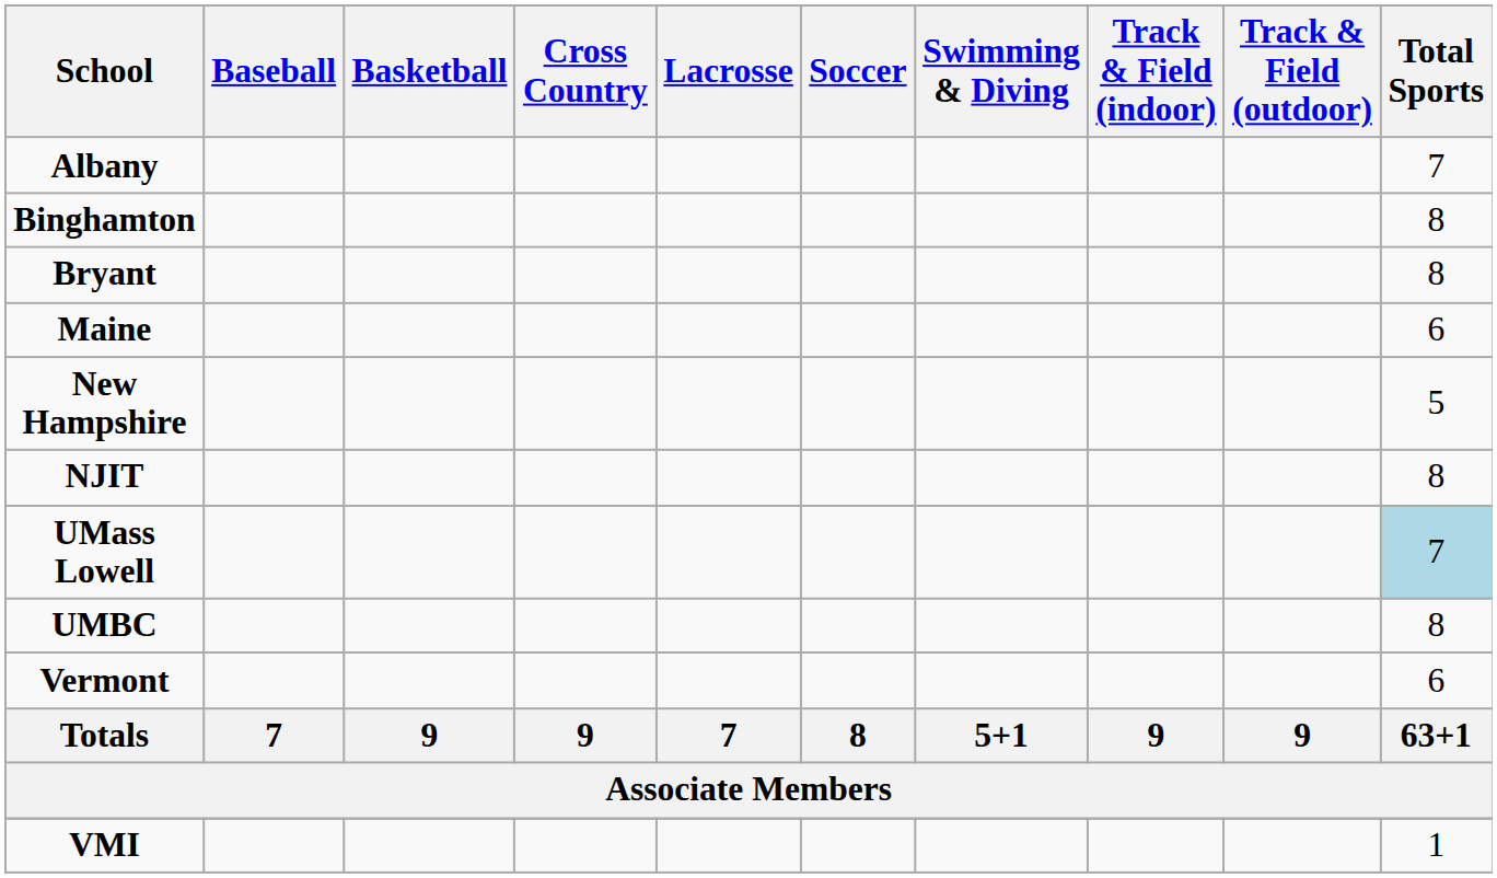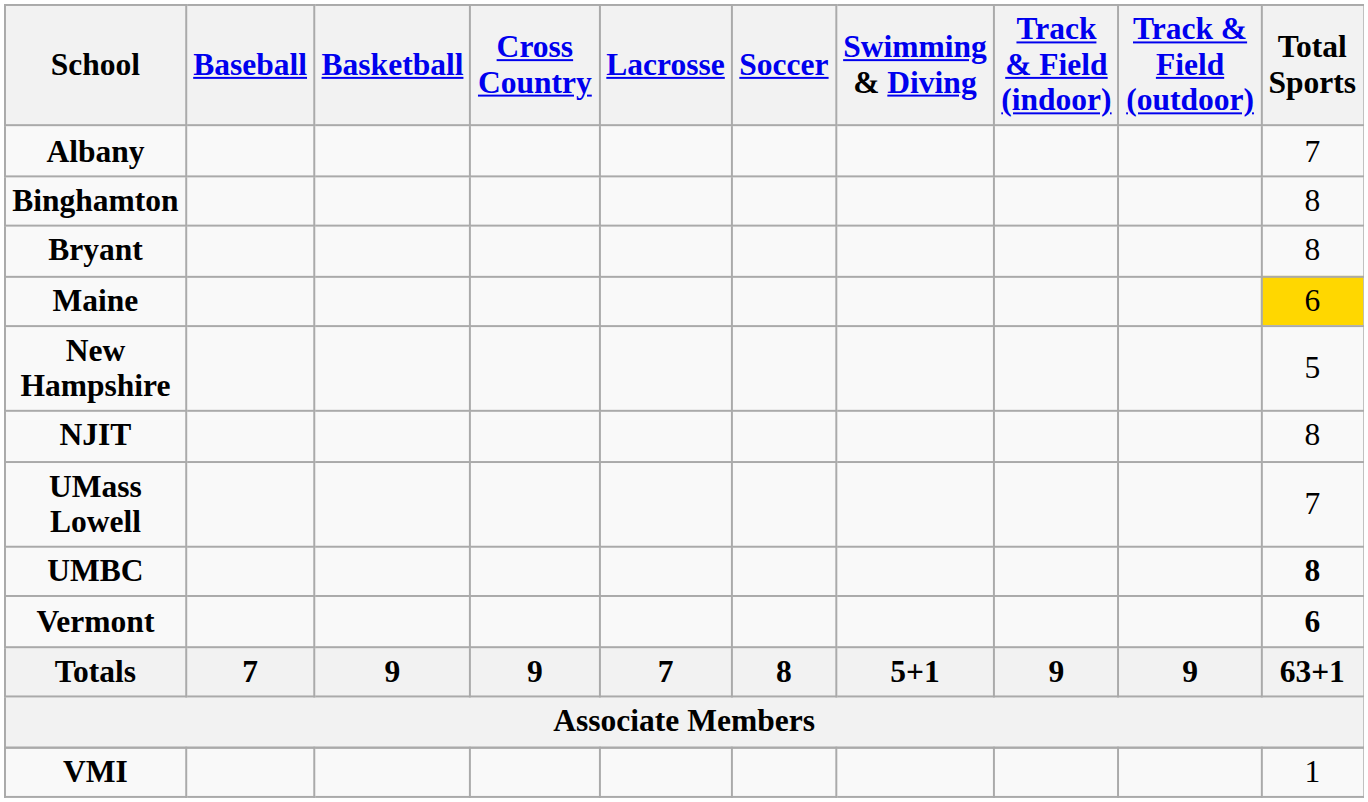Maine | Total Sports: no background -> gold background
UMass Lowell | Total Sports: lightblue background -> no background
UMBC | Total Sports: normal -> bold
Vermont | Total Sports: normal -> bold
